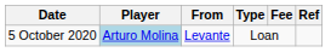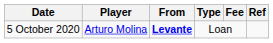5 October 2020 | Player: lightblue background -> no background
5 October 2020 | From: normal -> bold
